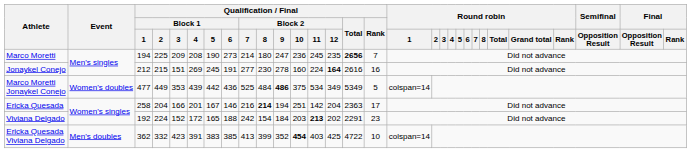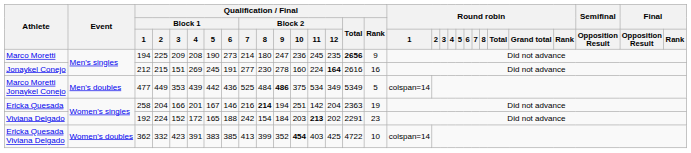Marco Moretti | Qualification / Final / Rank: 7 -> 9
Marco Moretti Jonaykel Conejo | Event: Women's doubles -> Men's doubles
Ericka Quesada | Qualification / Final / Rank: 17 -> 19
Ericka Quesada Viviana Delgado | Event: Men's doubles -> Women's doubles
